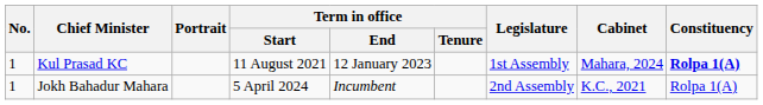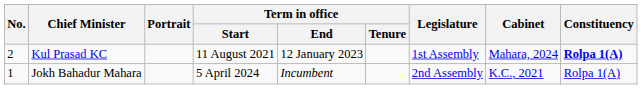Kul Prasad KC | No.: 1 -> 2
